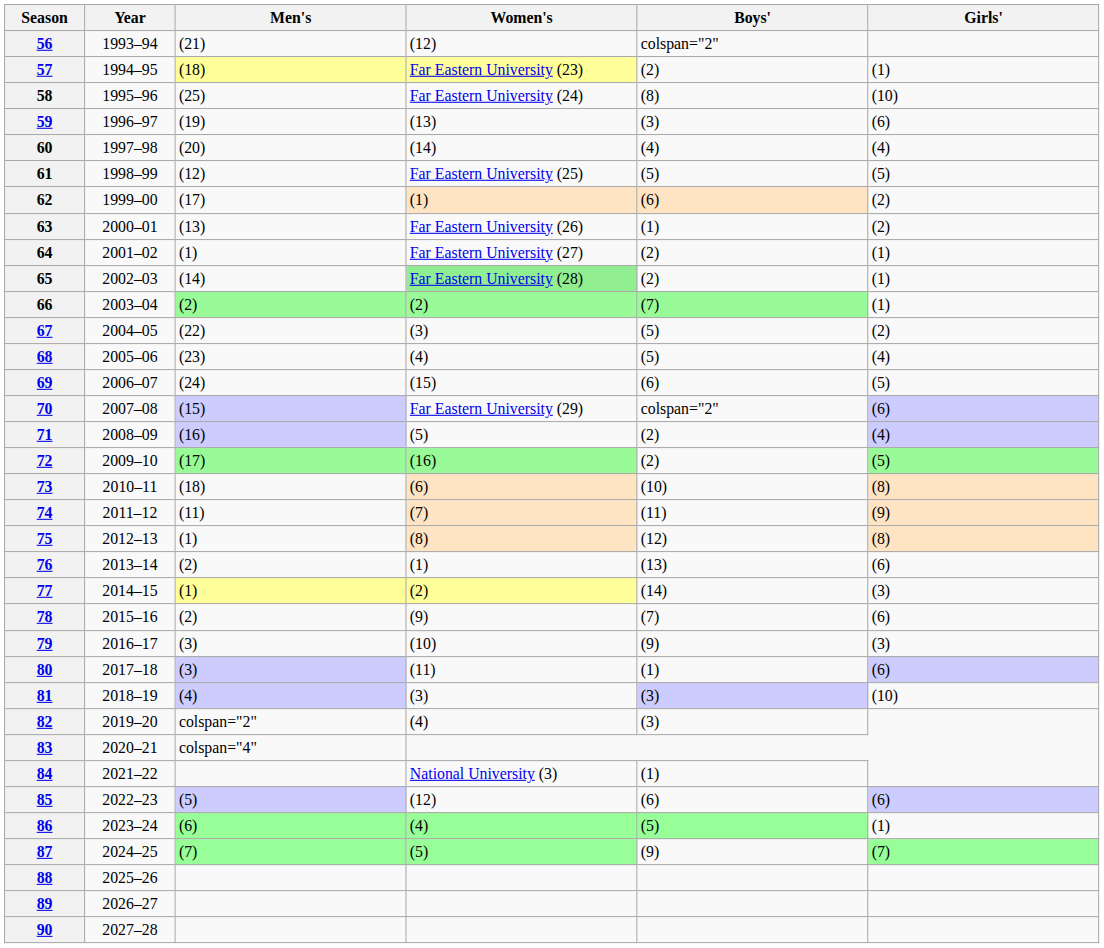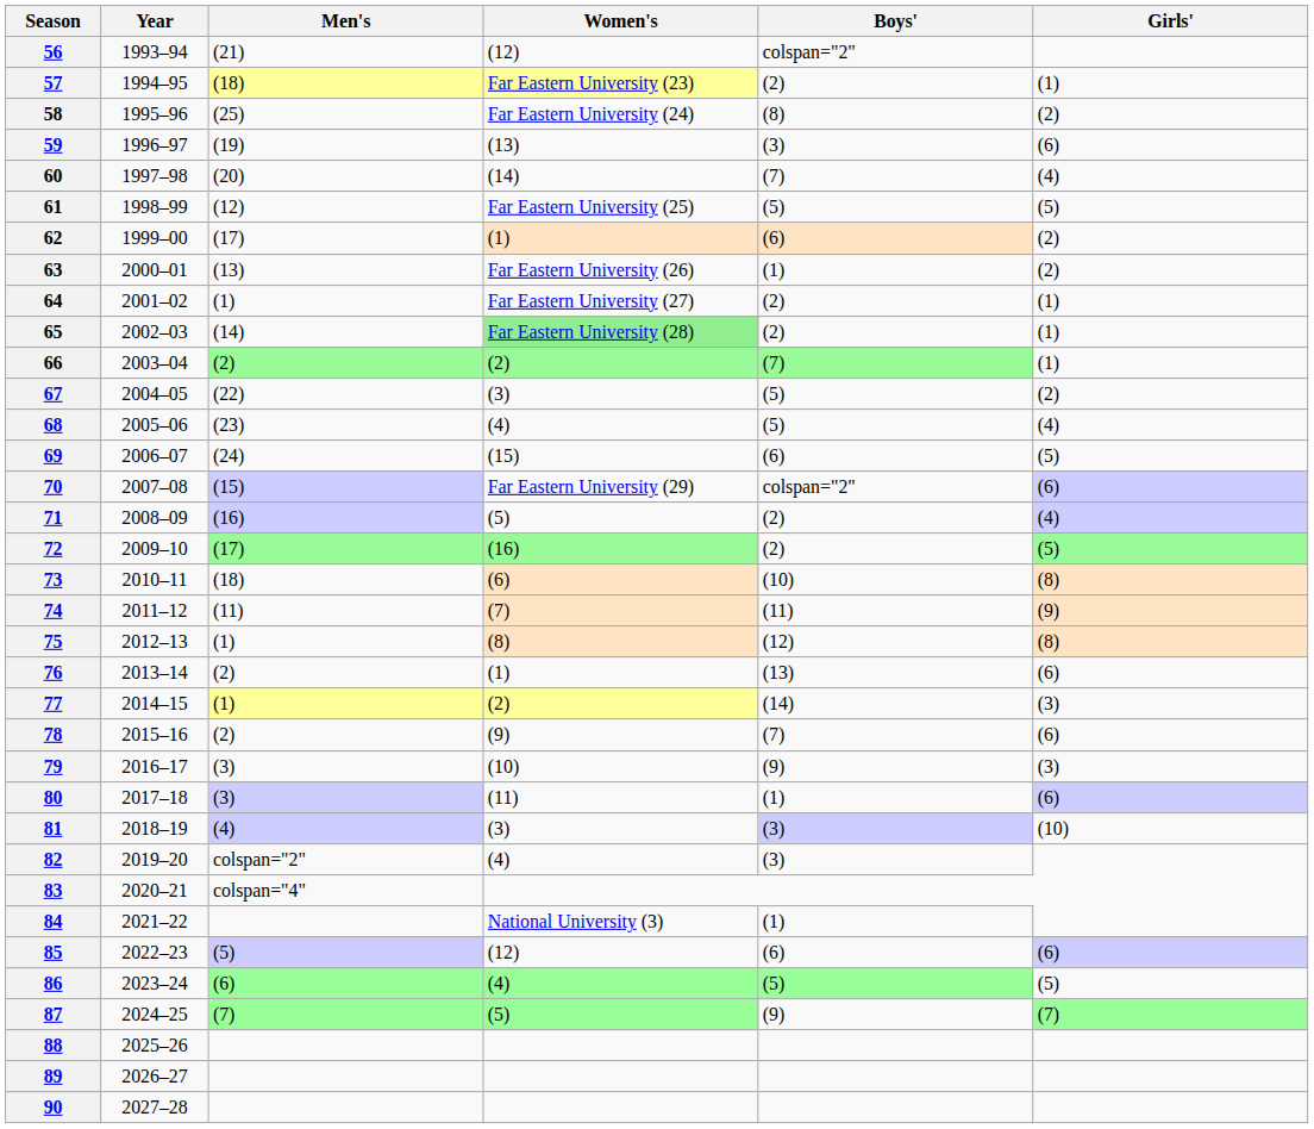58 | Girls': (10) -> (2)
60 | Boys': (4) -> (7)
86 | Girls': (1) -> (5)
